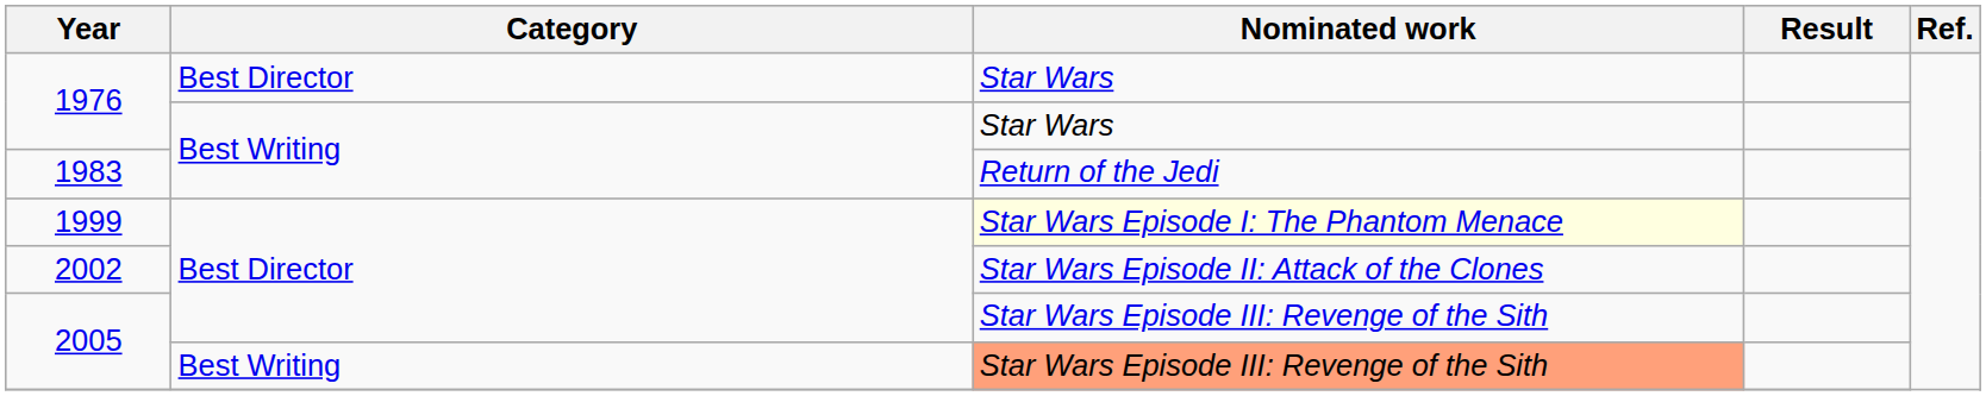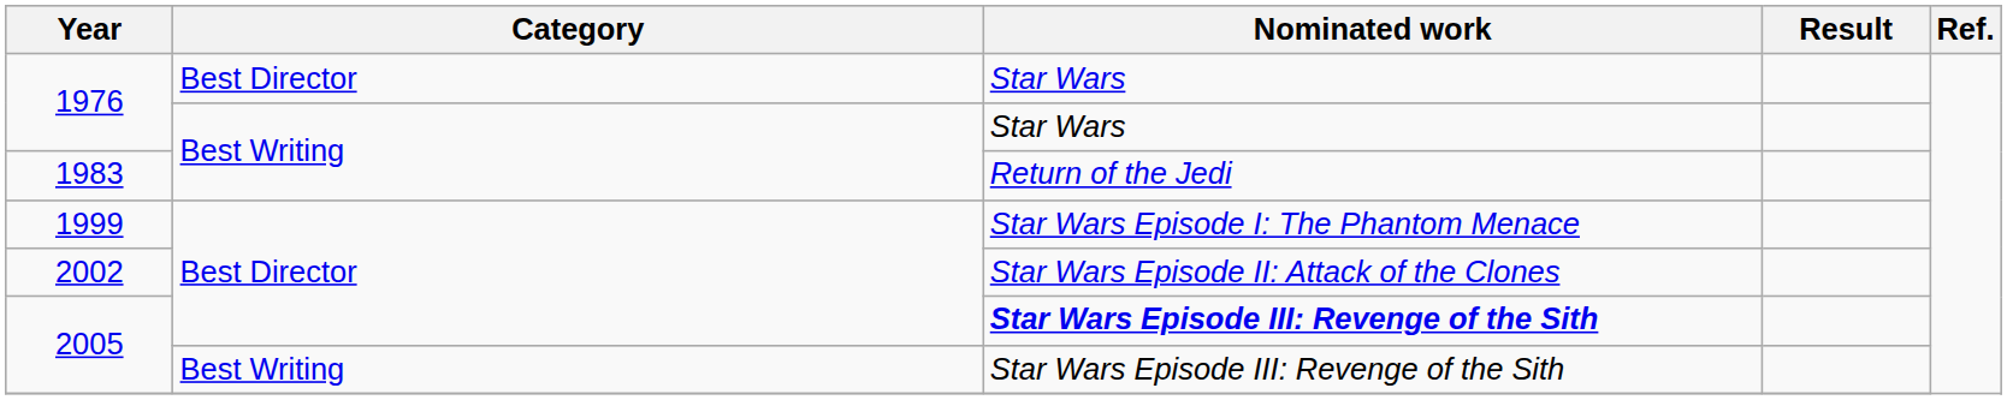1999 | Nominated work: lightyellow background -> no background
2005 / Best Director | Nominated work: normal -> bold
2005 / Best Writing | Nominated work: lightsalmon background -> no background
